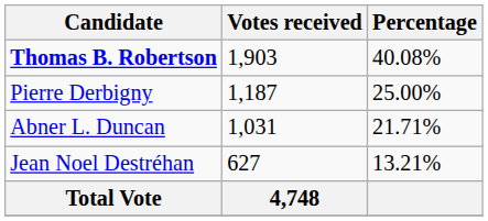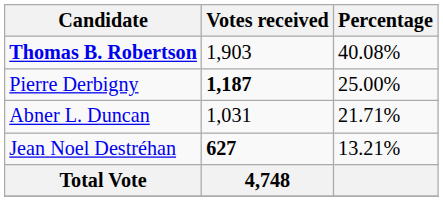Pierre Derbigny | Votes received: normal -> bold
Jean Noel Destréhan | Votes received: normal -> bold
